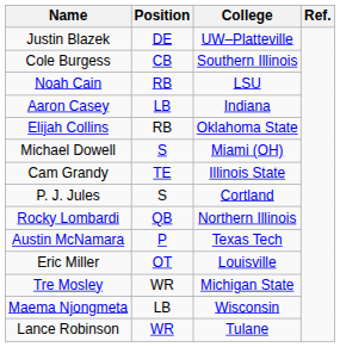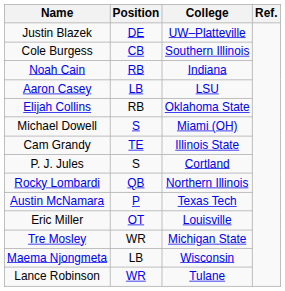Noah Cain | College: LSU -> Indiana
Aaron Casey | College: Indiana -> LSU
